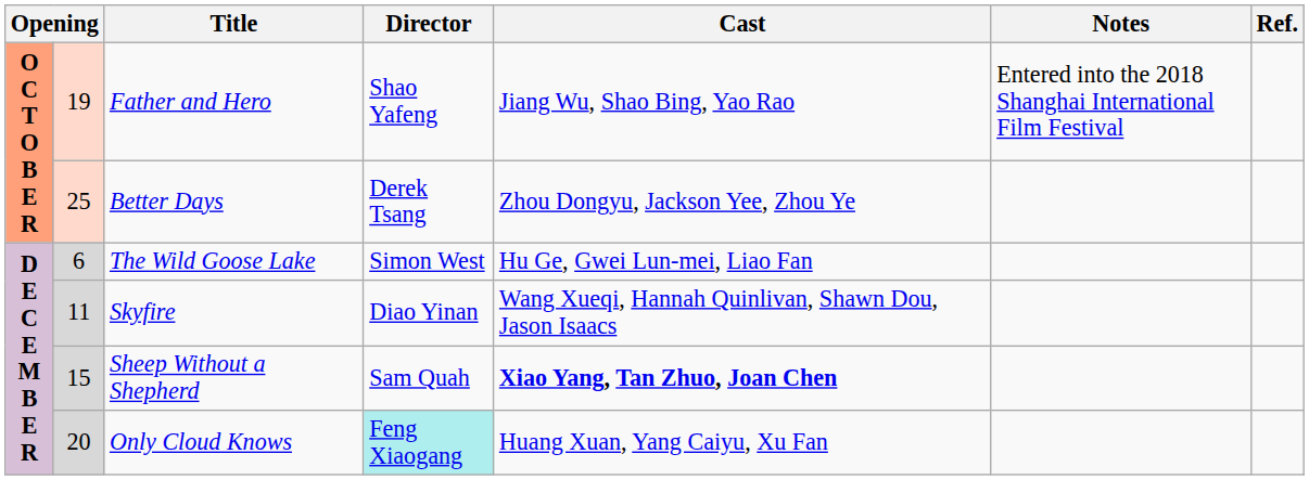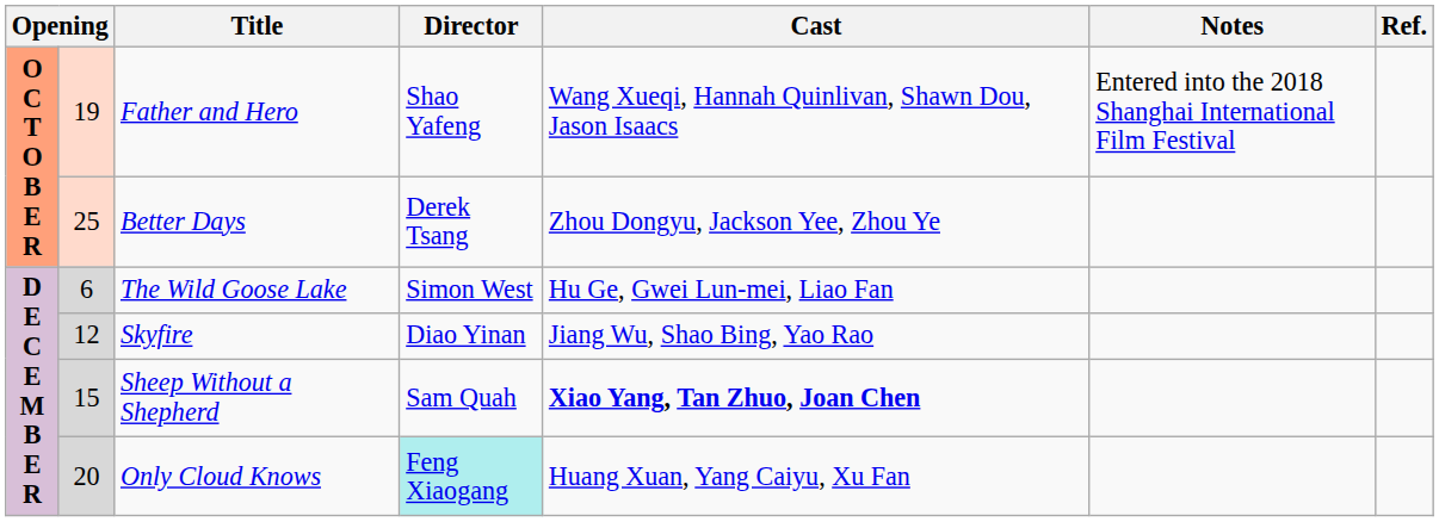Father and Hero | Cast: Jiang Wu, Shao Bing, Yao Rao -> Wang Xueqi, Hannah Quinlivan, Shawn Dou, Jason Isaacs
Skyfire | column 2: 11 -> 12
Skyfire | Cast: Wang Xueqi, Hannah Quinlivan, Shawn Dou, Jason Isaacs -> Jiang Wu, Shao Bing, Yao Rao
